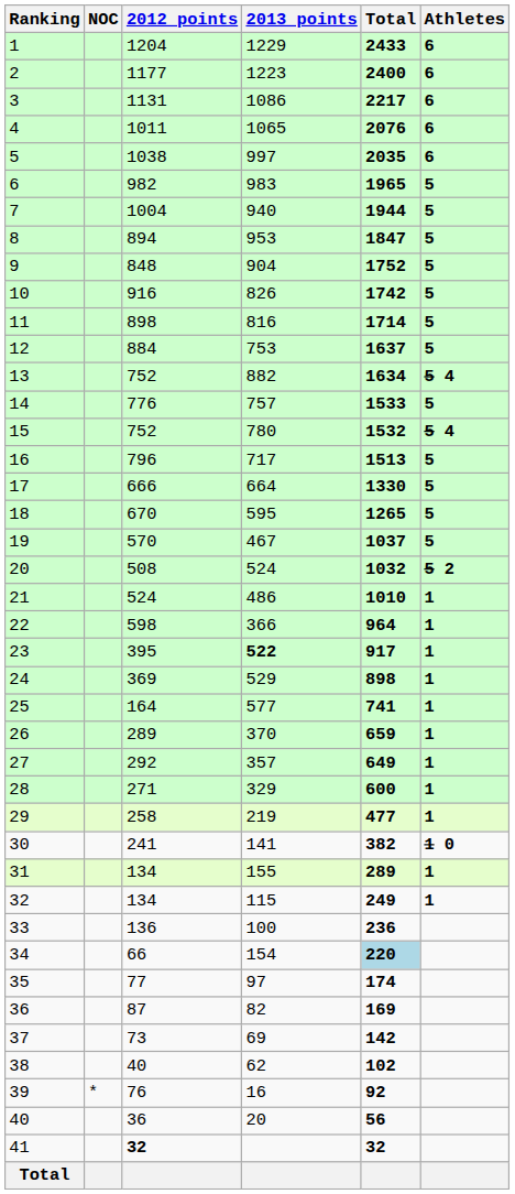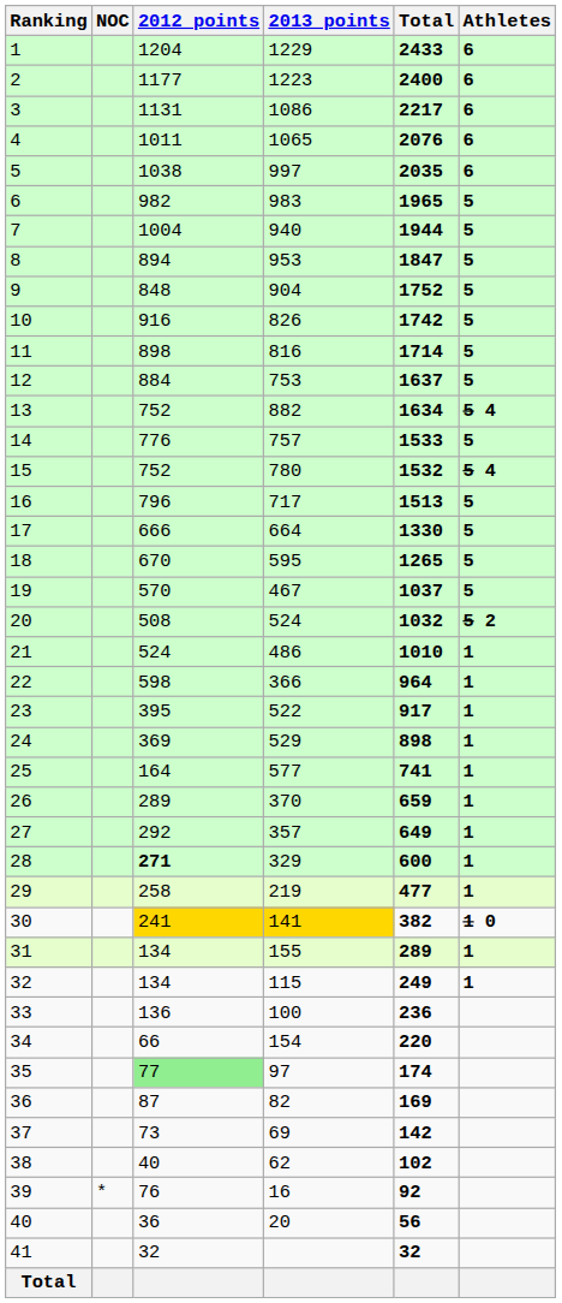23 | 2013 points: bold -> normal
28 | 2012 points: normal -> bold
30 | 2012 points: no background -> gold background
30 | 2013 points: no background -> gold background
34 | Total: lightblue background -> no background
35 | 2012 points: no background -> lightgreen background
41 | 2012 points: bold -> normal
